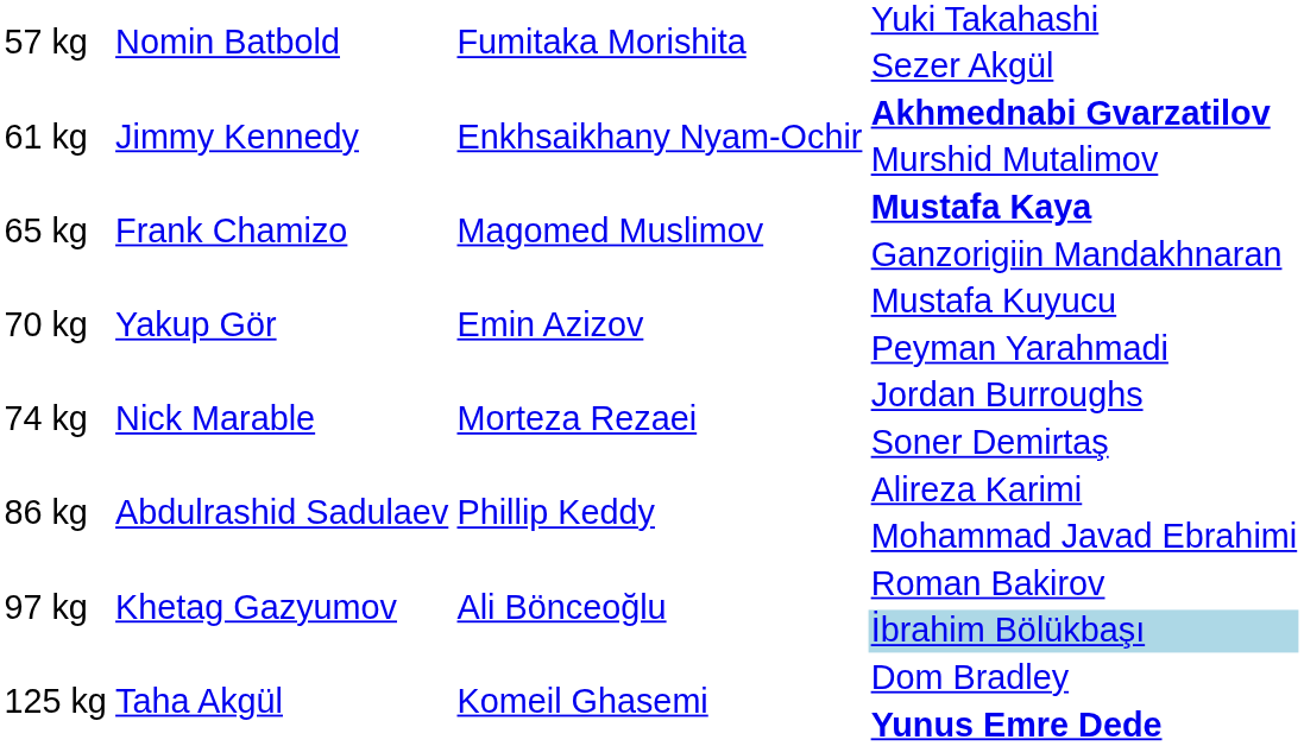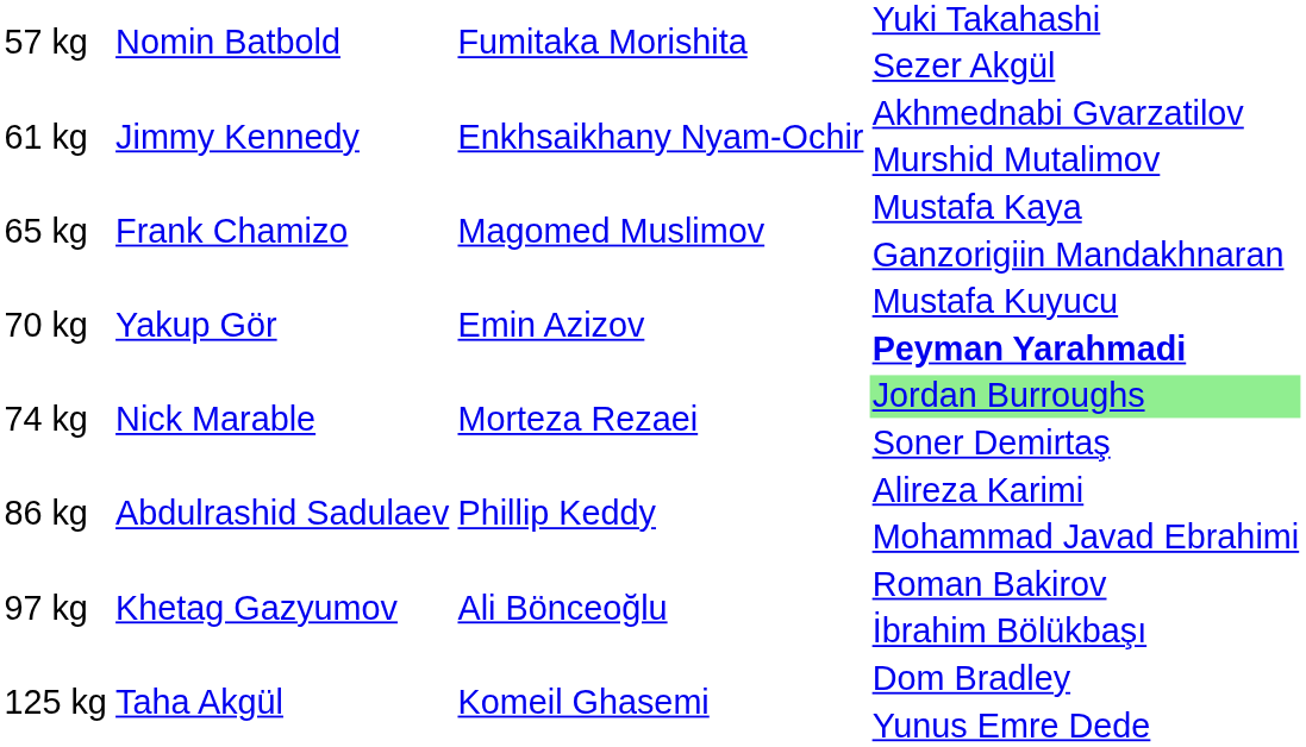Akhmednabi Gvarzatilov | column 4: bold -> normal
Mustafa Kaya | column 4: bold -> normal
Peyman Yarahmadi | column 4: normal -> bold
Jordan Burroughs | column 4: no background -> lightgreen background
İbrahim Bölükbaşı | column 4: lightblue background -> no background
Yunus Emre Dede | column 4: bold -> normal
